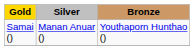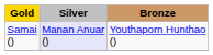Samai () | Silver: no background -> lavender background
